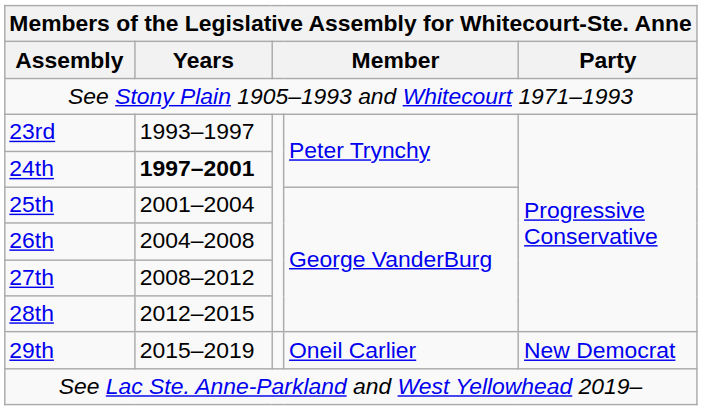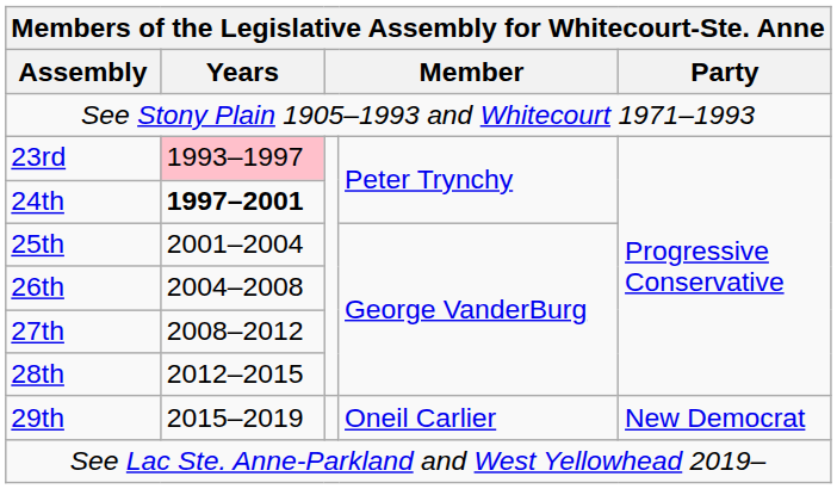23rd | Years: no background -> pink background
